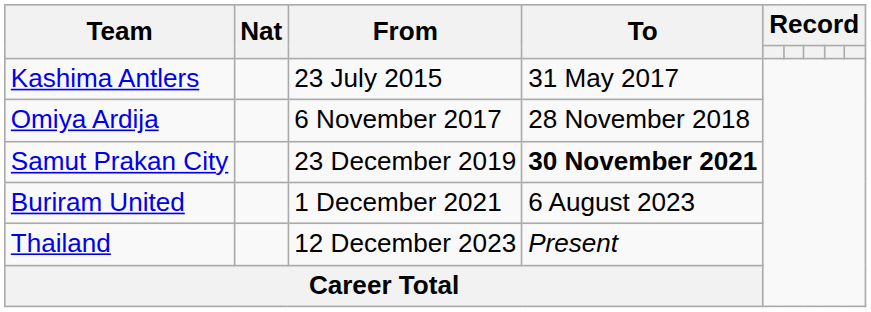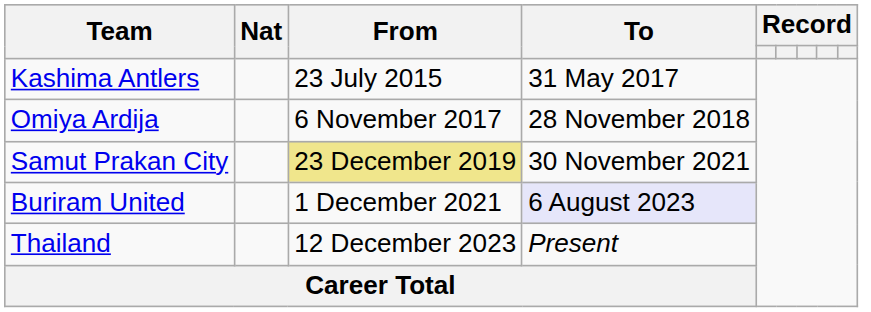Samut Prakan City | From: no background -> khaki background
Samut Prakan City | To: bold -> normal
Buriram United | To: no background -> lavender background
